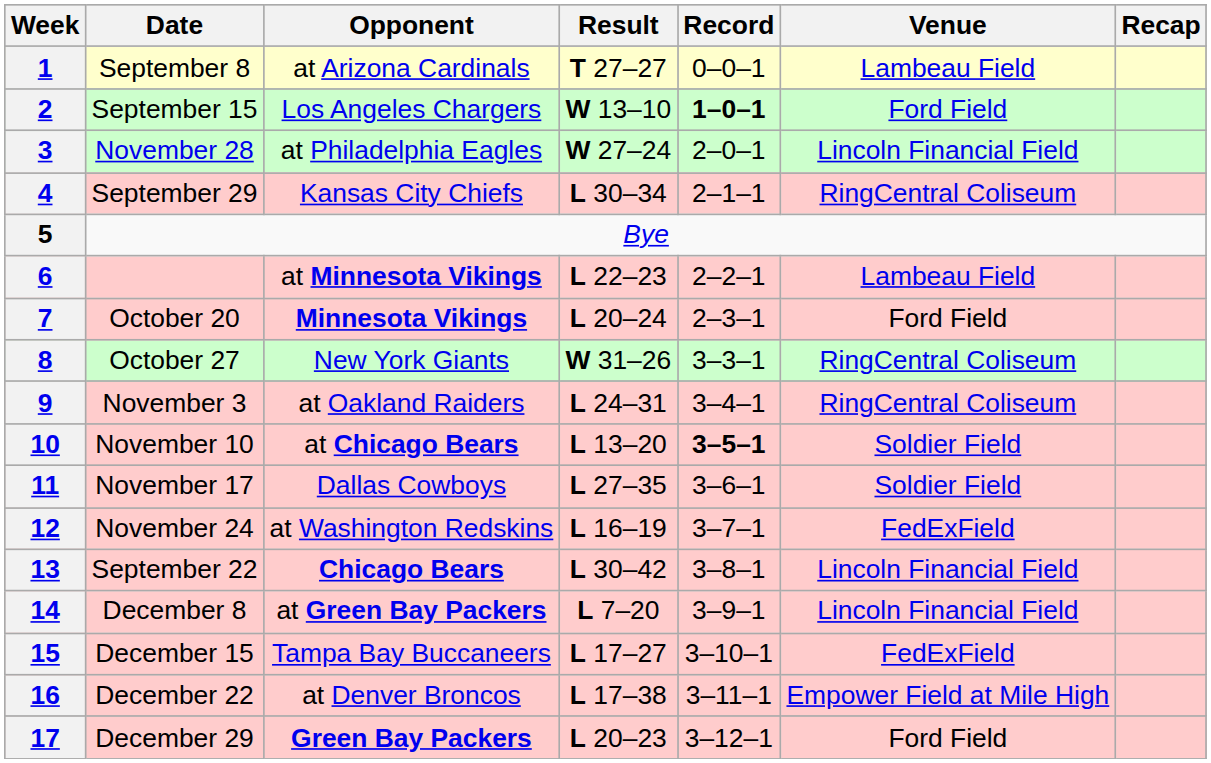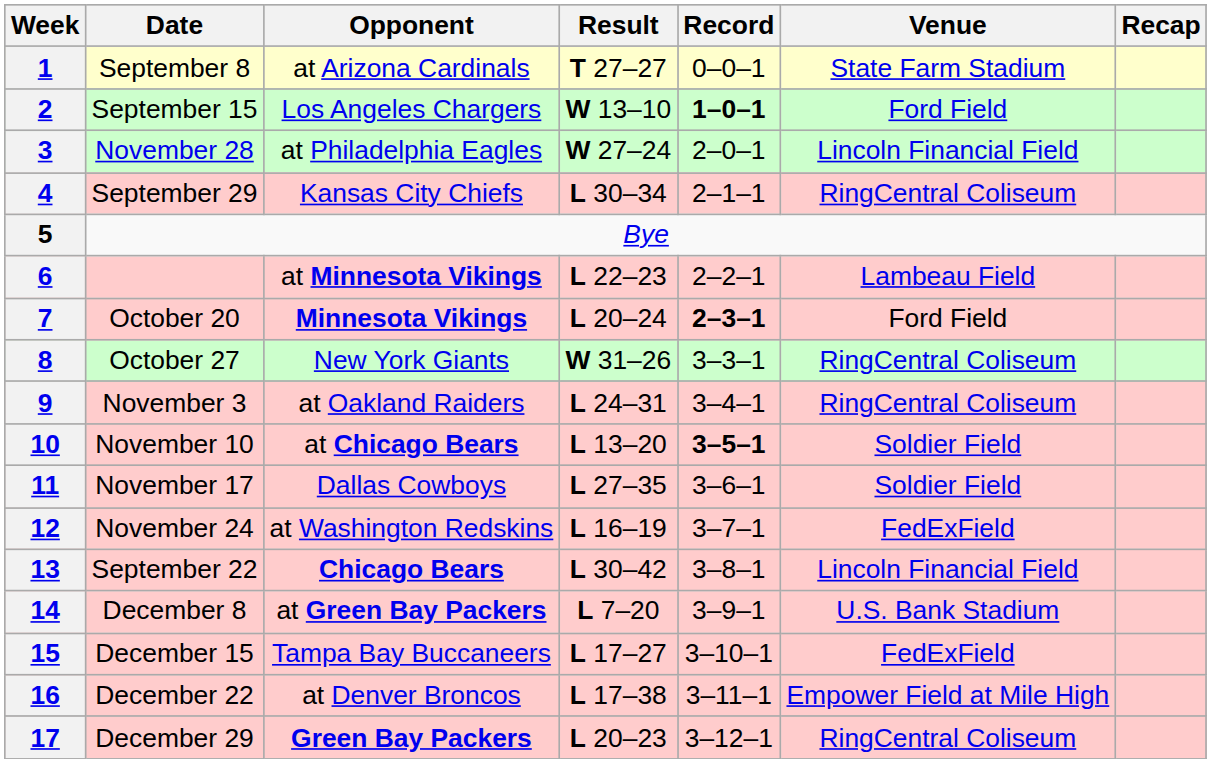1 | Venue: Lambeau Field -> State Farm Stadium
7 | Record: normal -> bold
14 | Venue: Lincoln Financial Field -> U.S. Bank Stadium
17 | Venue: Ford Field -> RingCentral Coliseum
